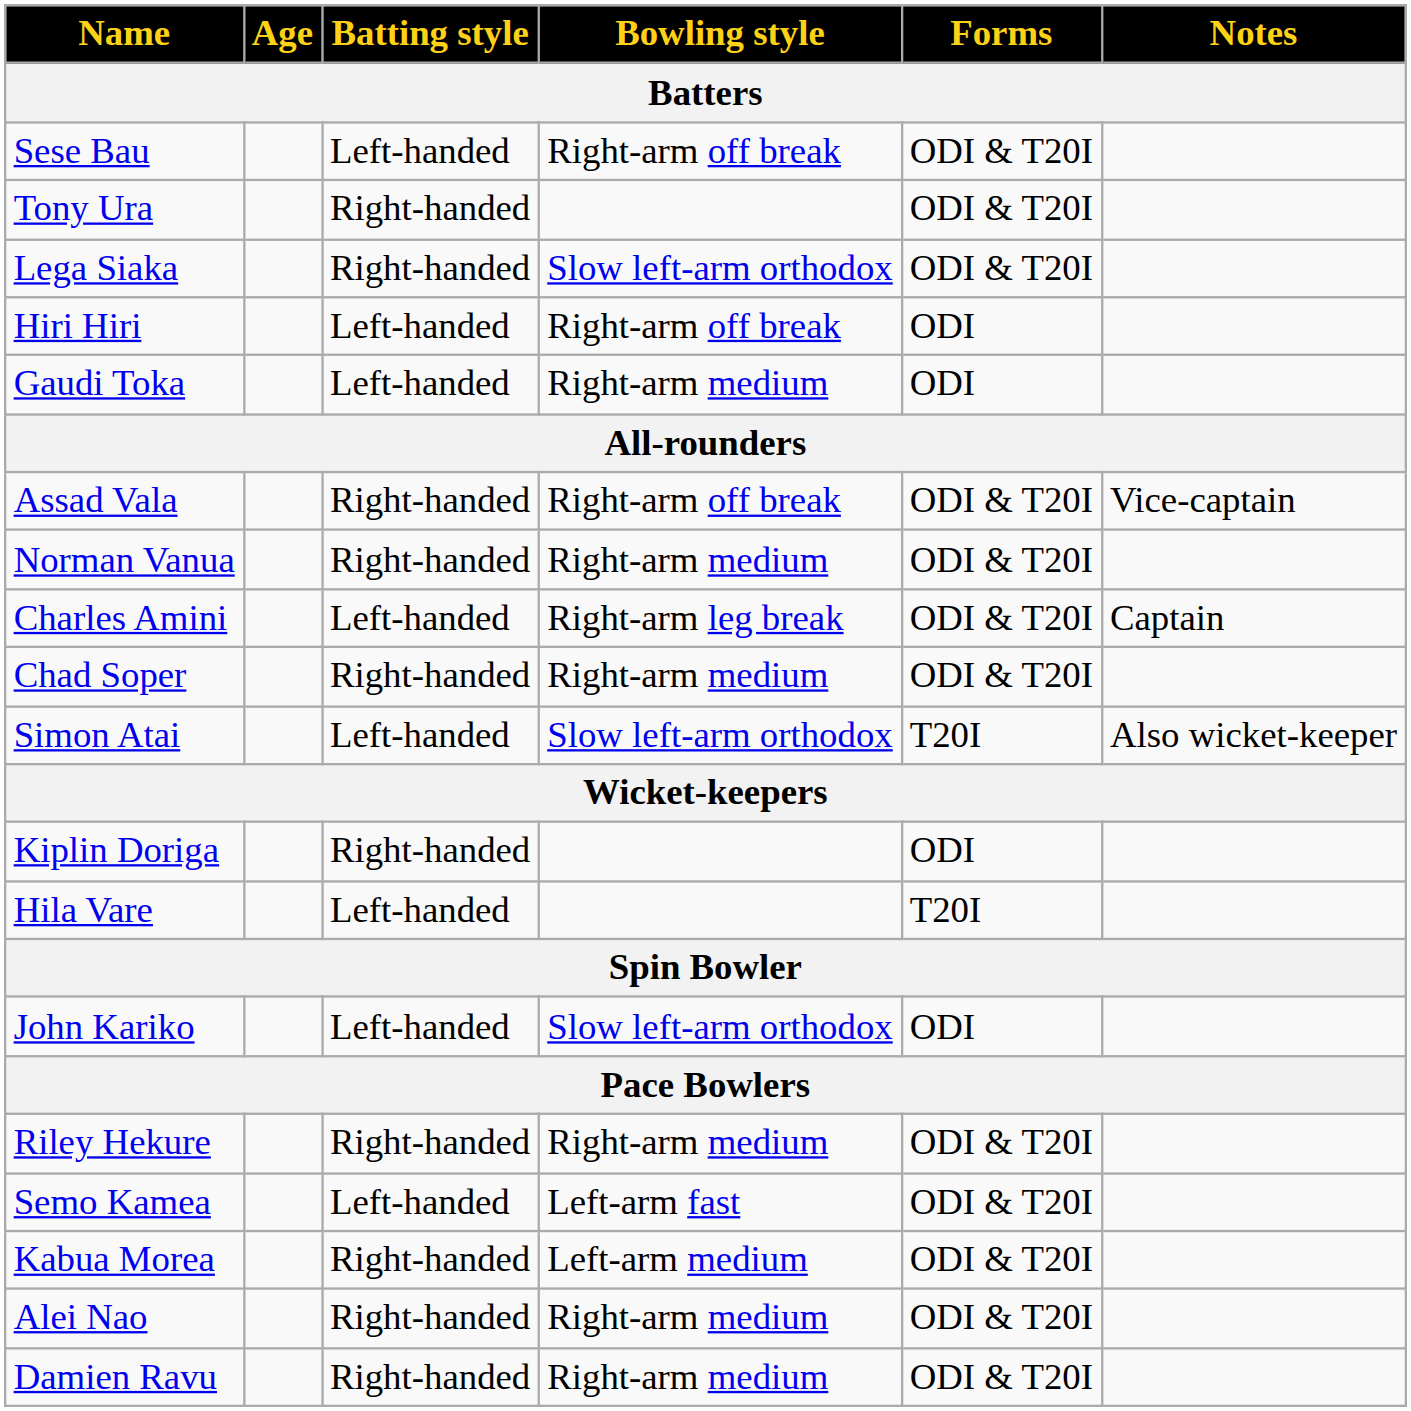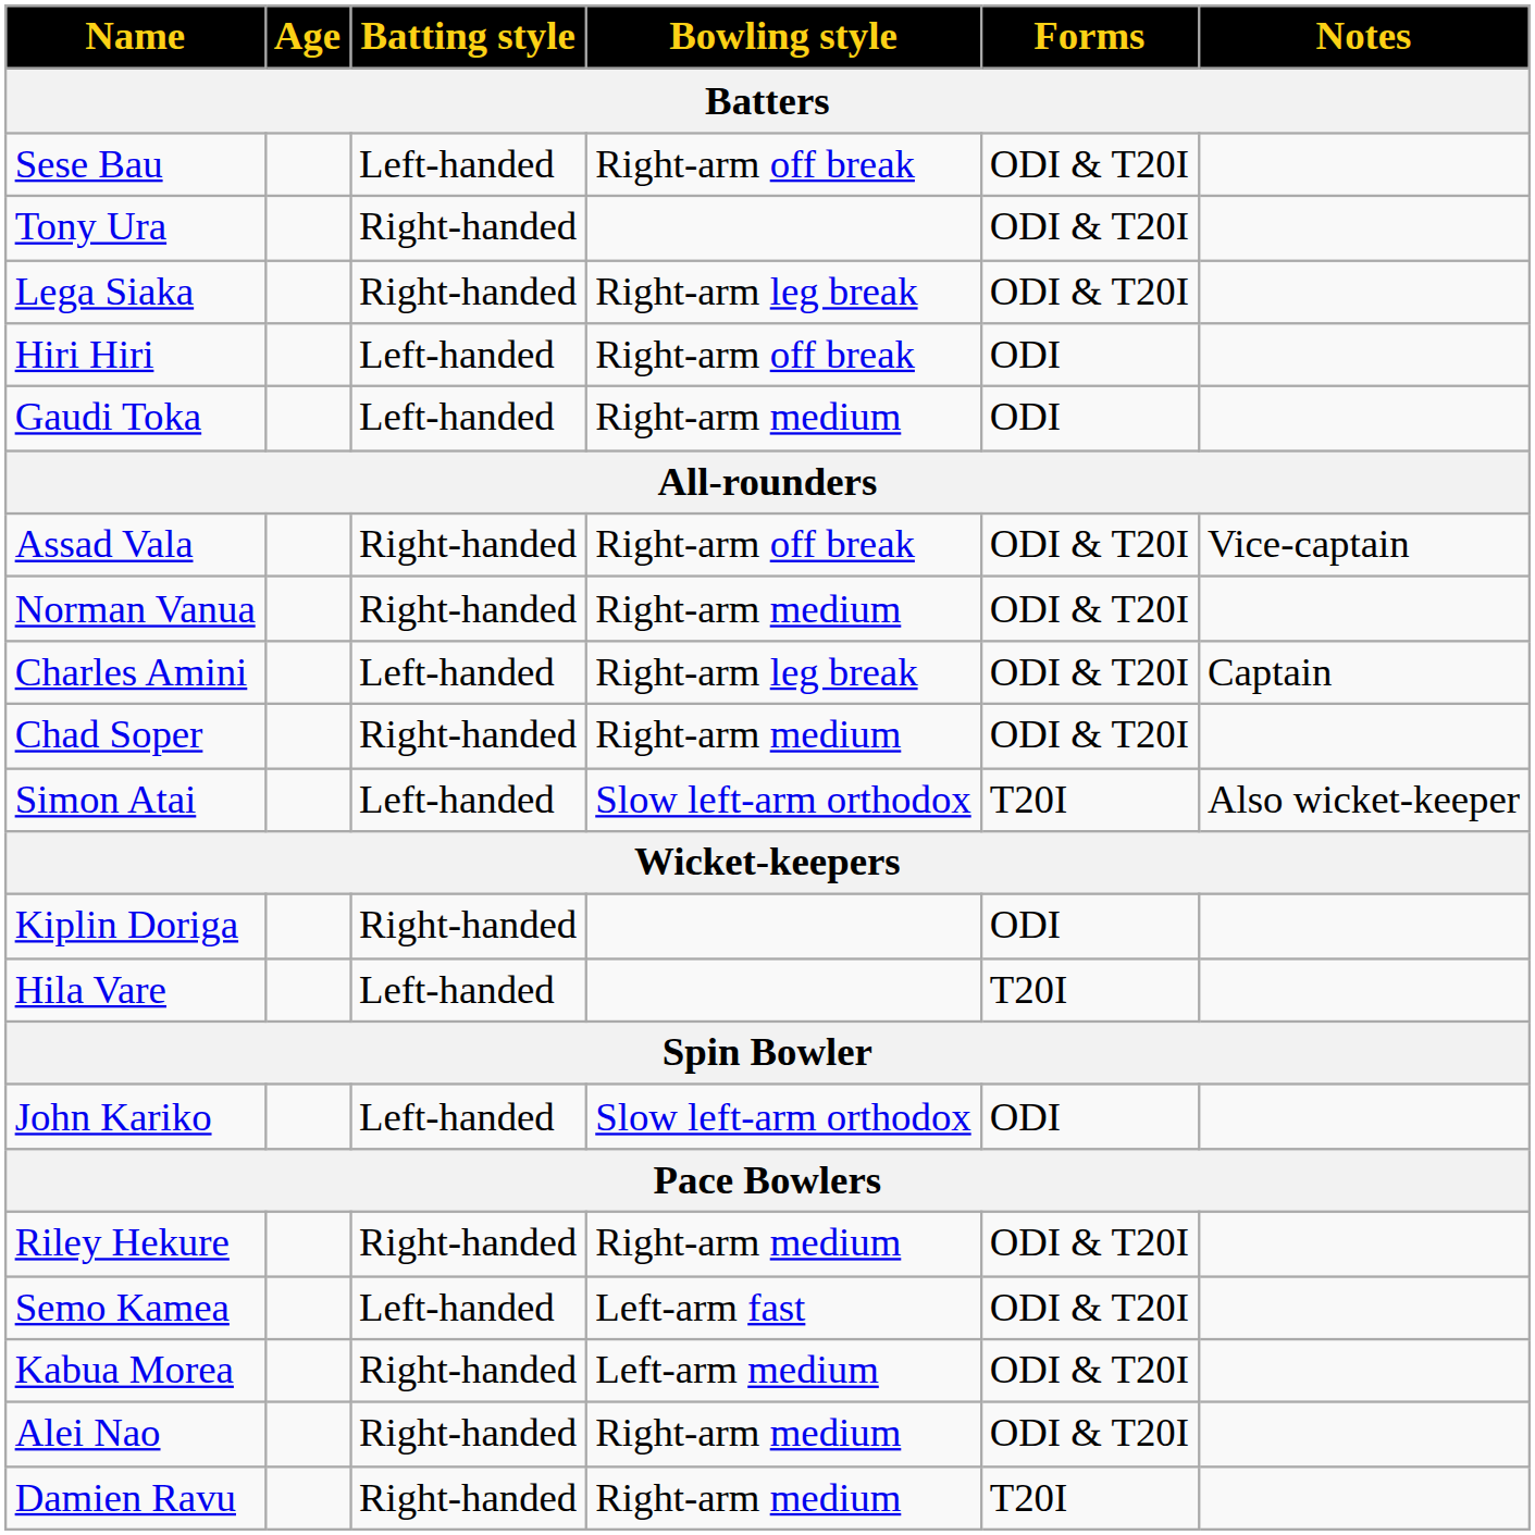Lega Siaka | Bowling style: Slow left-arm orthodox -> Right-arm leg break
Damien Ravu | Forms: ODI & T20I -> T20I
